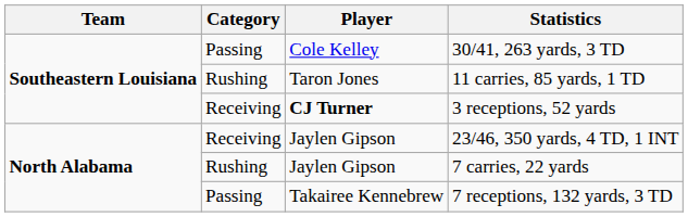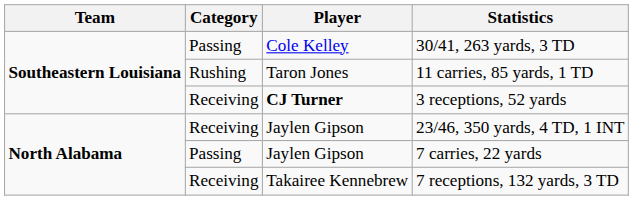7 carries, 22 yards | Category: Rushing -> Passing
7 receptions, 132 yards, 3 TD | Category: Passing -> Receiving
